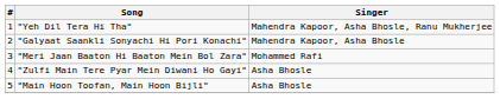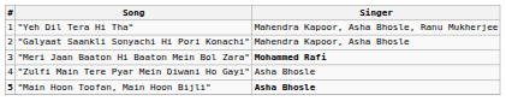"Meri Jaan Baaton Hi Baaton Mein Bol Zara" | Singer: normal -> bold
"Main Hoon Toofan, Main Hoon Bijli" | #: normal -> bold
"Main Hoon Toofan, Main Hoon Bijli" | Singer: normal -> bold
